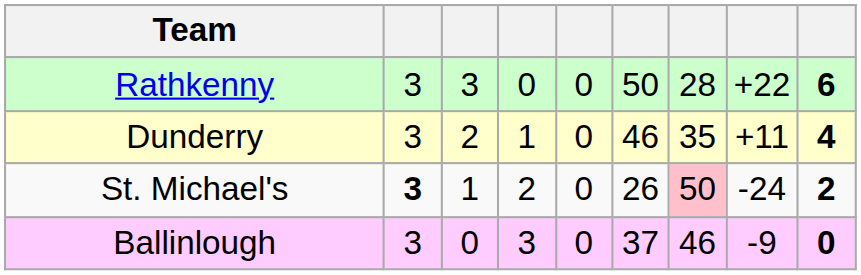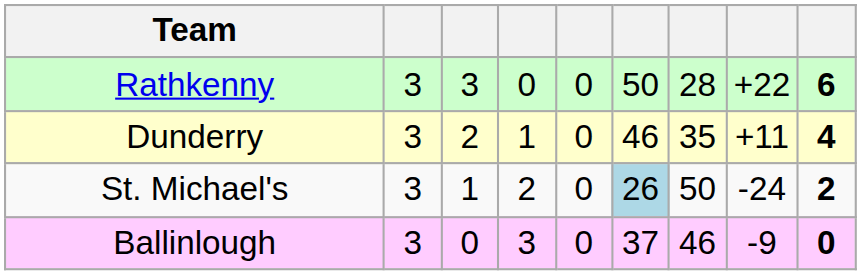St. Michael's | column 2: bold -> normal
St. Michael's | column 6: no background -> lightblue background
St. Michael's | column 7: pink background -> no background
